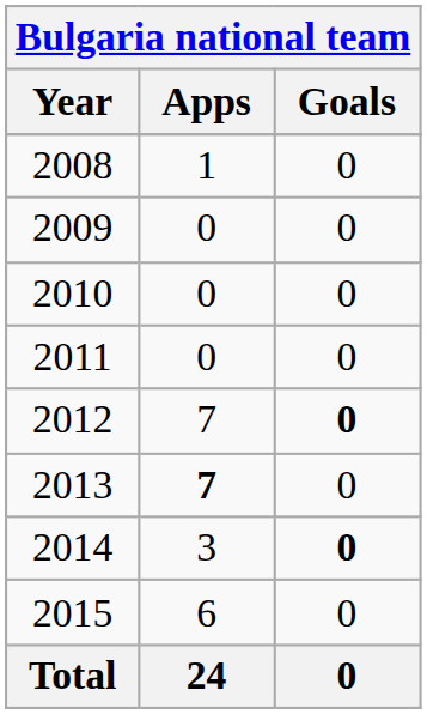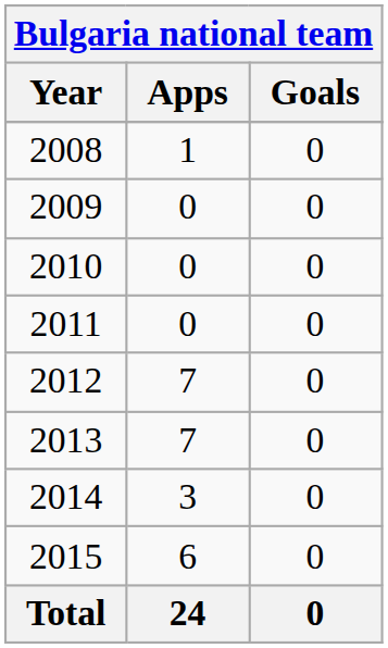2012 | Goals: bold -> normal
2013 | Apps: bold -> normal
2014 | Goals: bold -> normal
